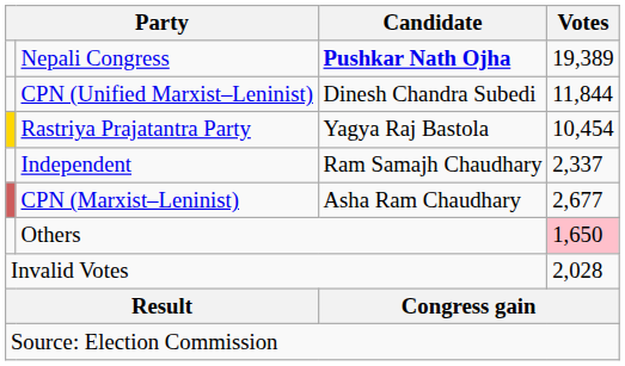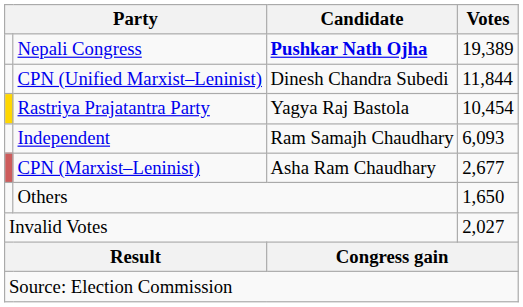Independent | Votes: 2,337 -> 6,093
Others | Votes: pink background -> no background
Invalid Votes | Votes: 2,028 -> 2,027
